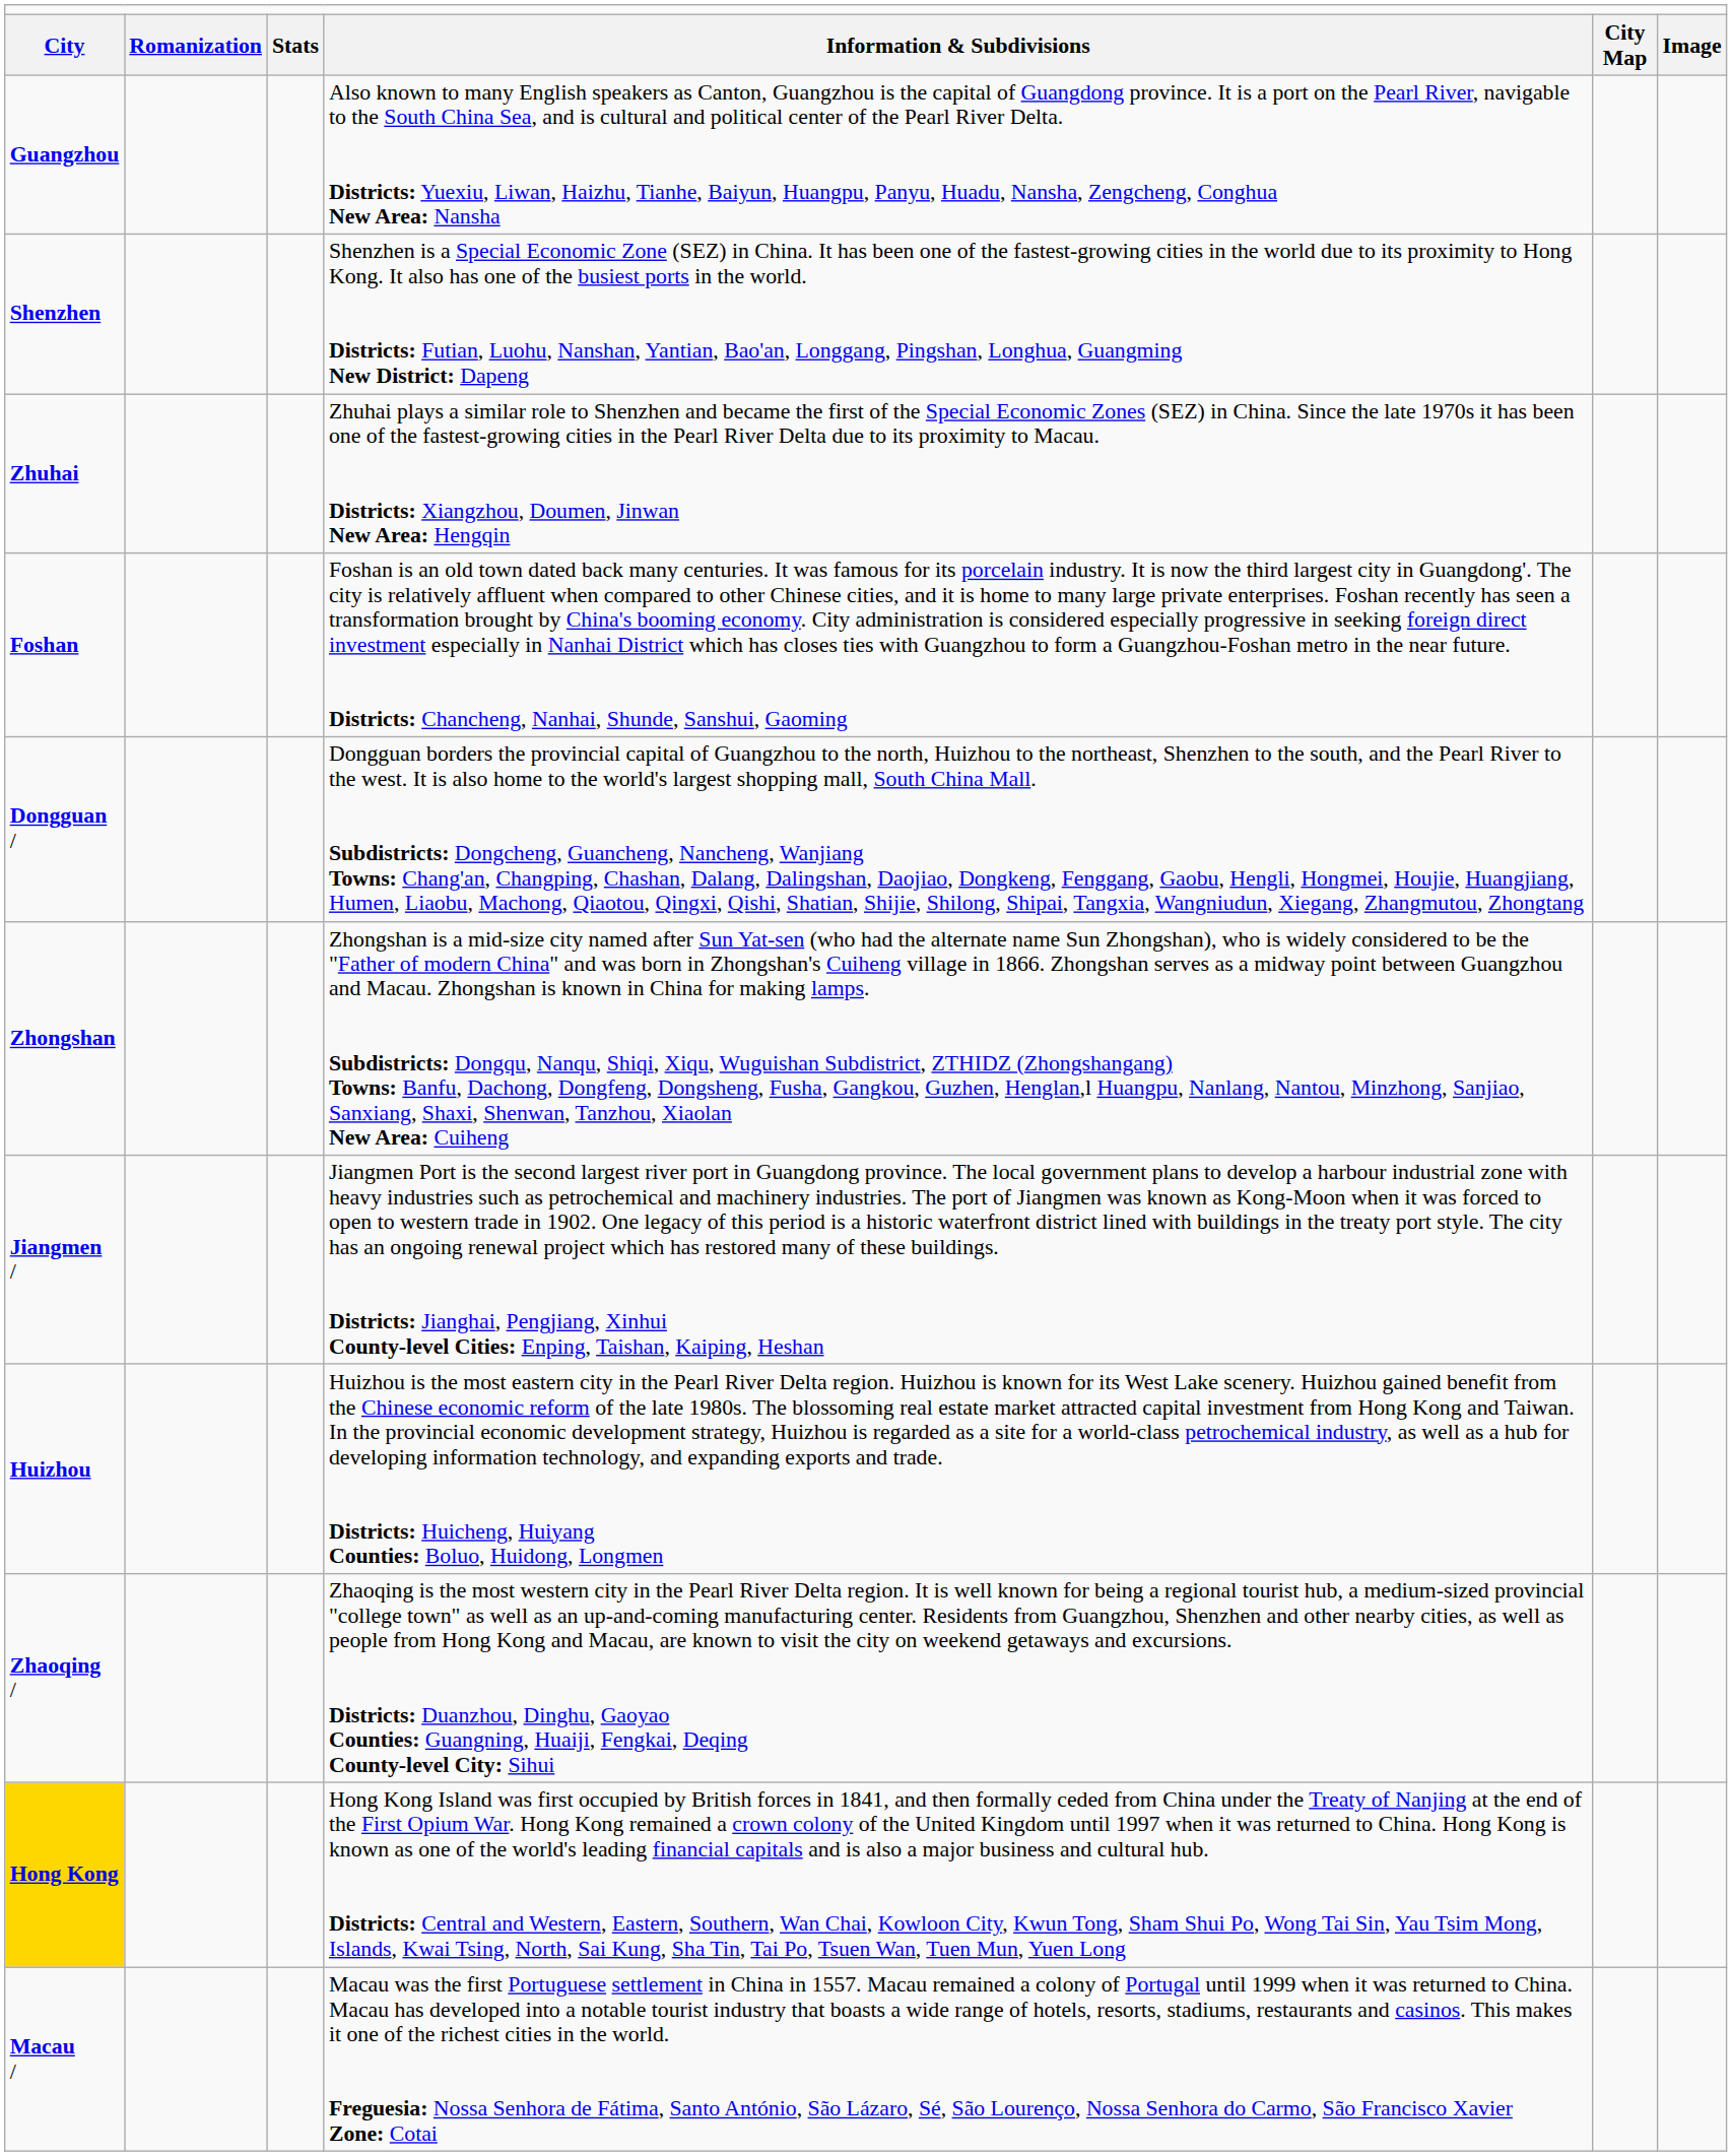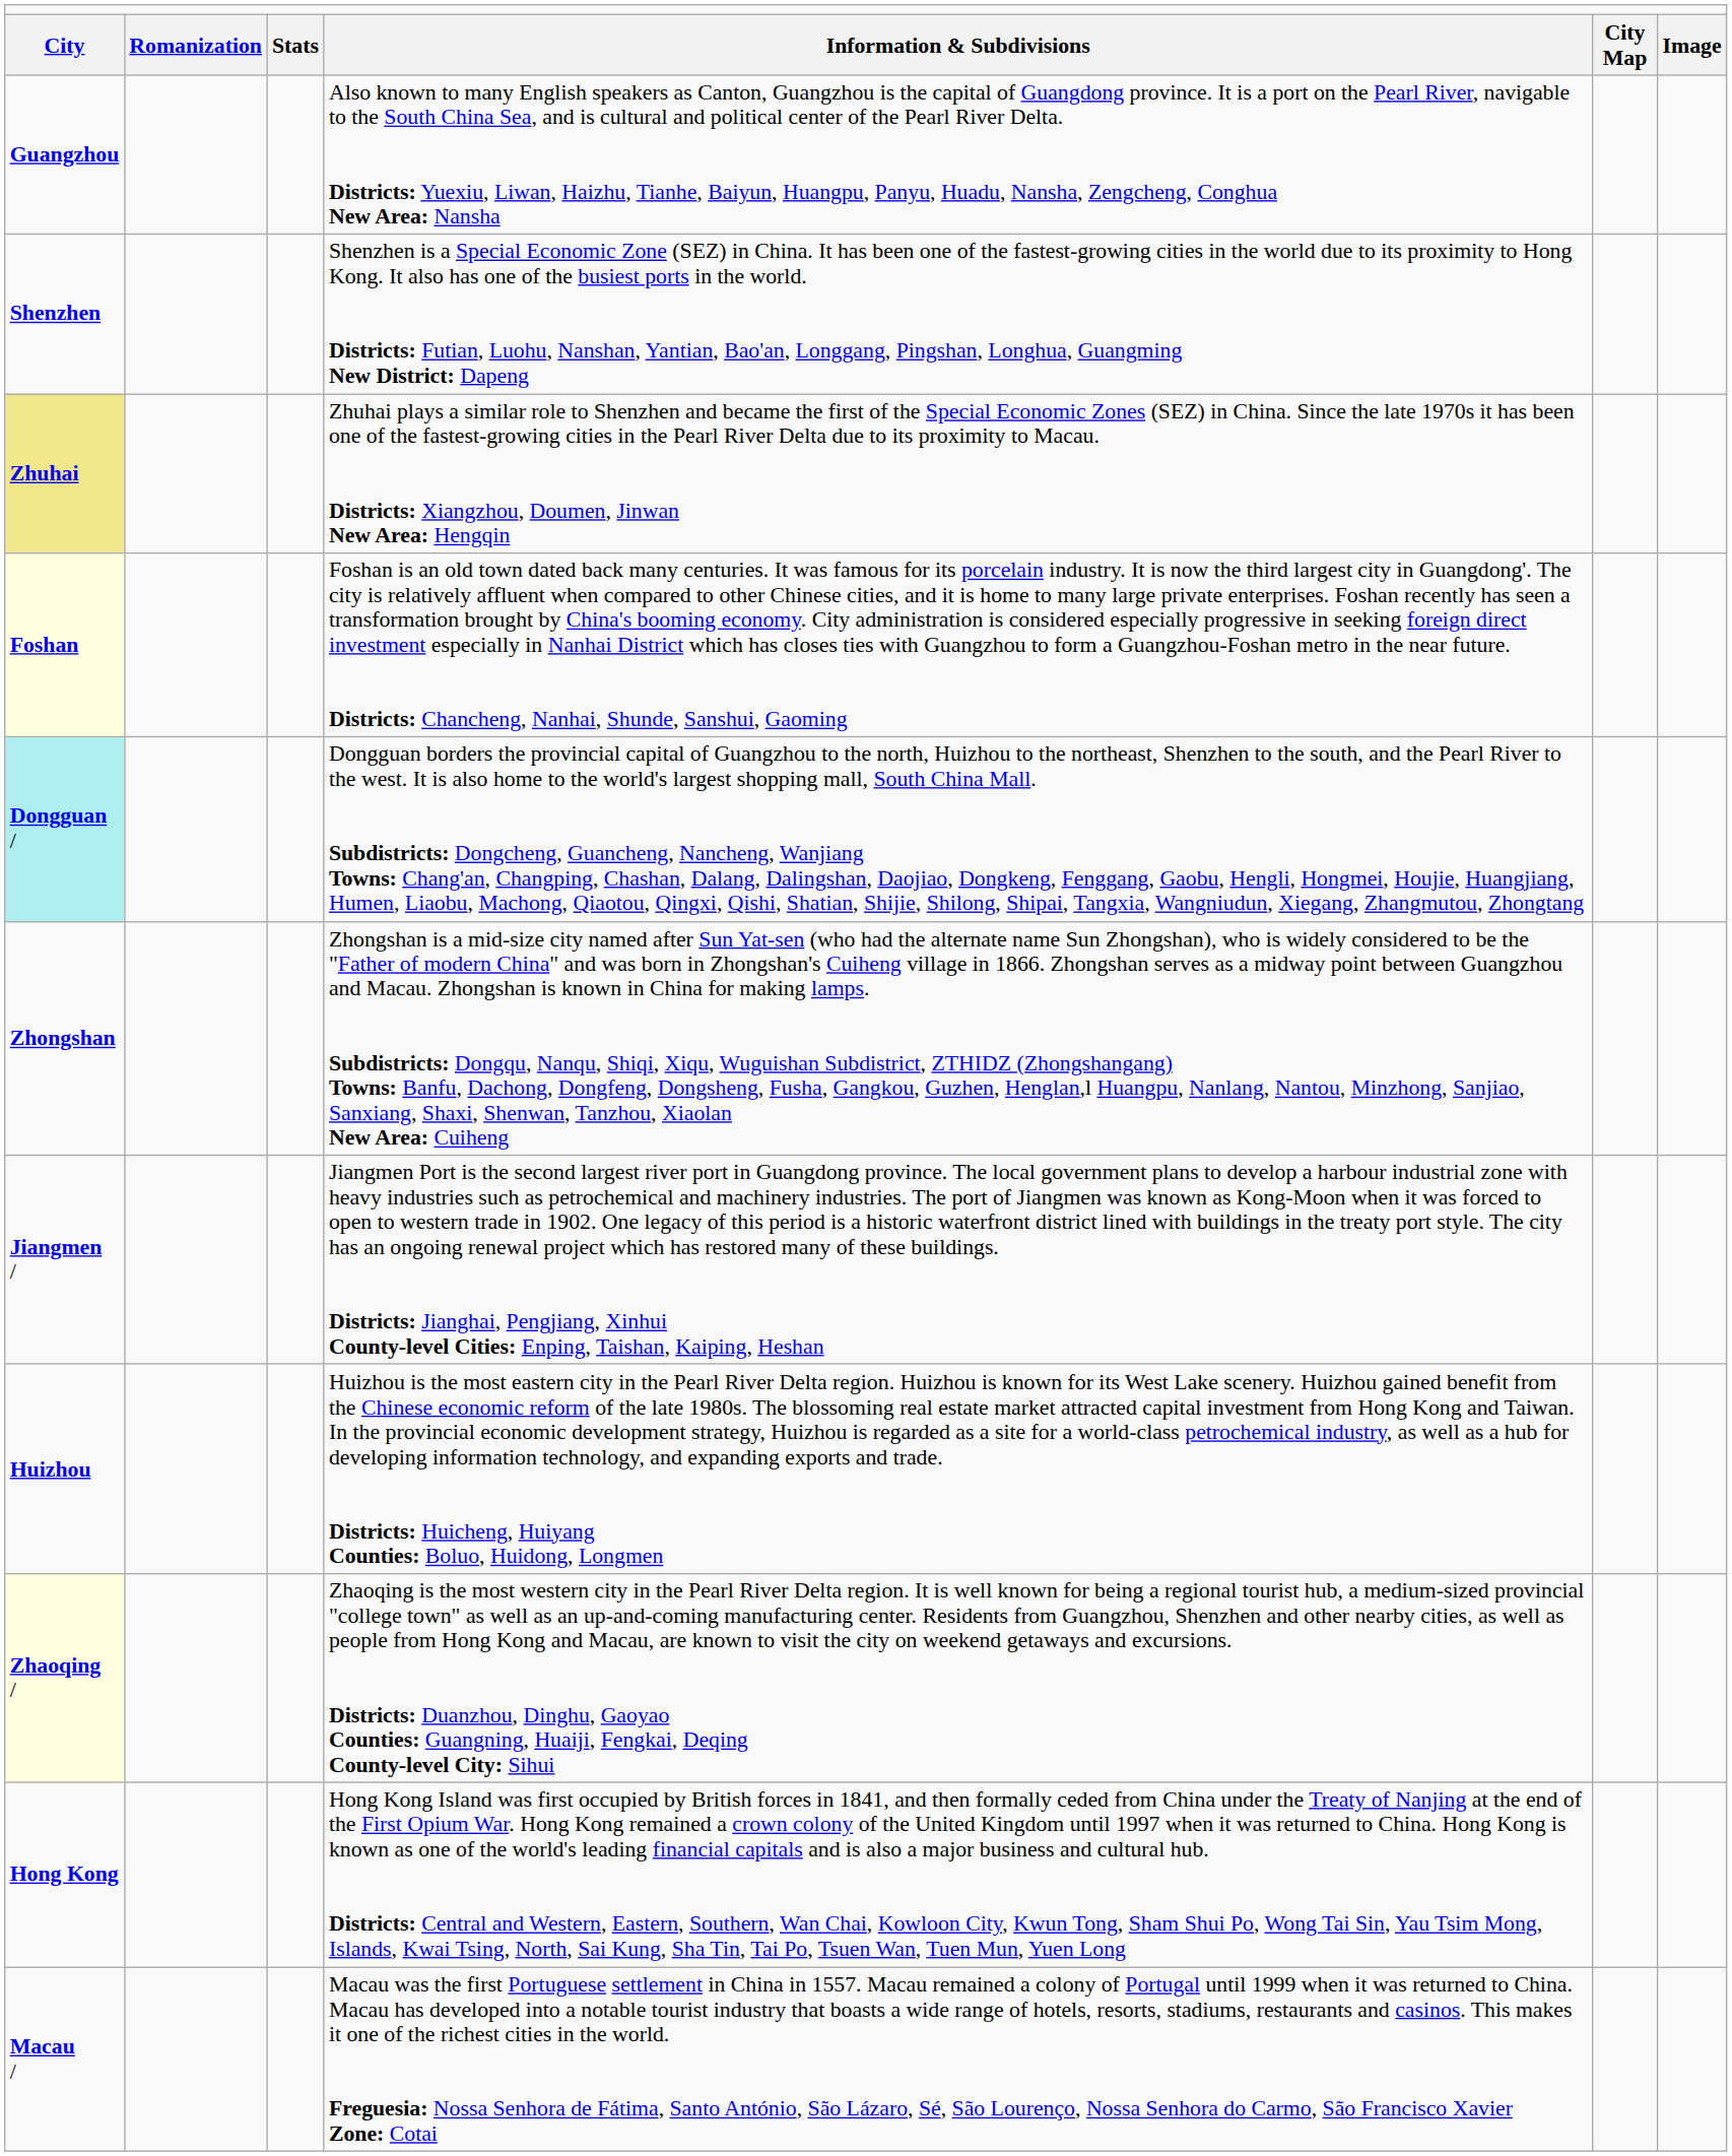Zhuhai | column 1: no background -> khaki background
Foshan | column 1: no background -> lightyellow background
Dongguan / | column 1: no background -> paleturquoise background
Zhaoqing / | column 1: no background -> lightyellow background
Hong Kong | column 1: gold background -> no background
